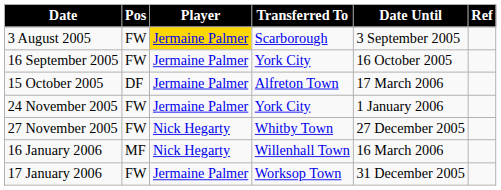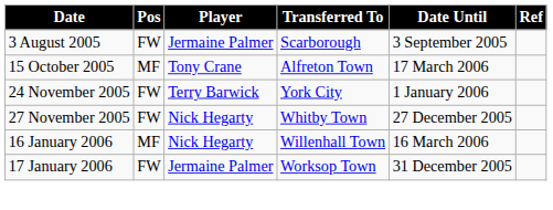3 August 2005 | Player: gold background -> no background
- row: 16 September 2005 | FW | Jermaine Palmer | York City | 16 October 2005
15 October 2005 | Pos: DF -> MF
15 October 2005 | Player: Jermaine Palmer -> Tony Crane
24 November 2005 | Player: Jermaine Palmer -> Terry Barwick
